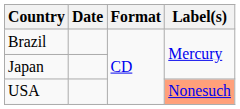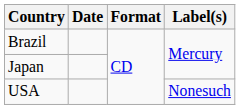USA | Label(s): lightsalmon background -> no background
